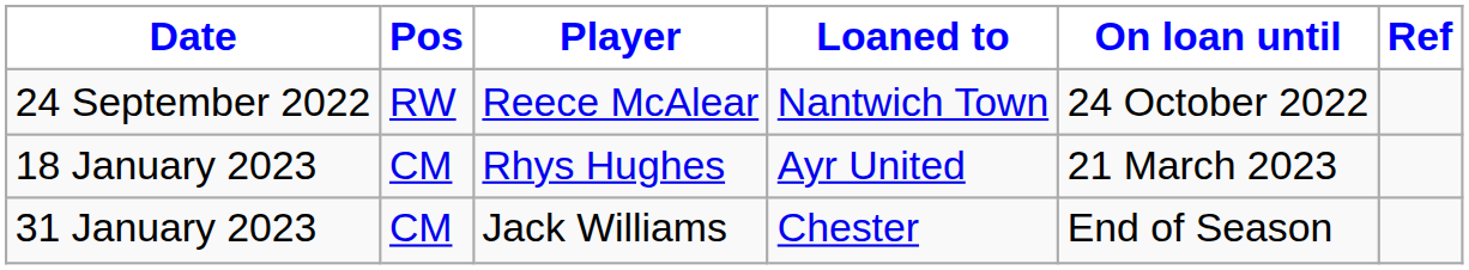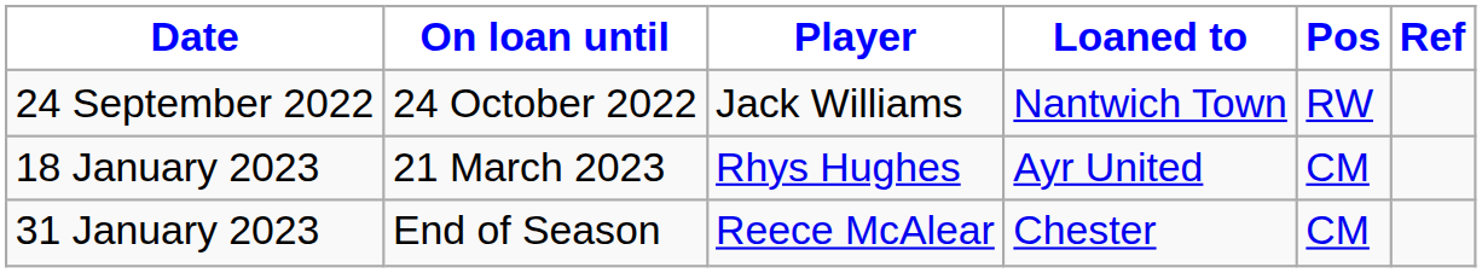columns swapped: Pos <-> On loan until
24 September 2022 | Player: Reece McAlear -> Jack Williams
31 January 2023 | Player: Jack Williams -> Reece McAlear
